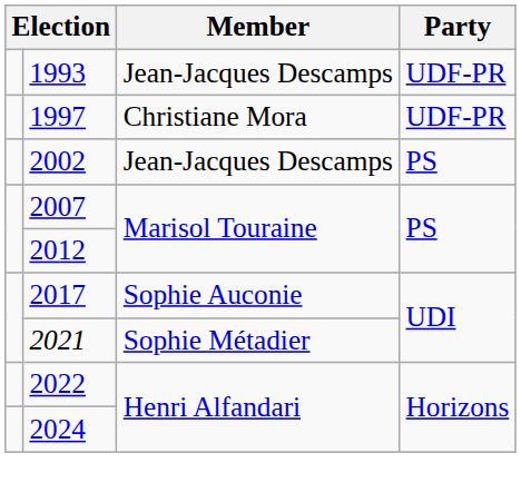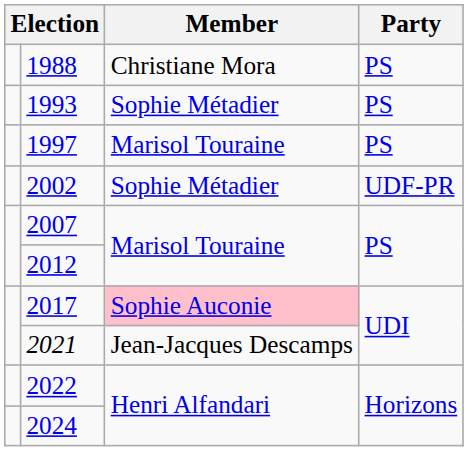+ row: 1988 | Christiane Mora | PS
1993 | Member: Jean-Jacques Descamps -> Sophie Métadier
1993 | Party: UDF-PR -> PS
1997 | Member: Christiane Mora -> Marisol Touraine
1997 | Party: UDF-PR -> PS
2002 | Member: Jean-Jacques Descamps -> Sophie Métadier
2002 | Party: PS -> UDF-PR
2017 | Member: no background -> pink background
2021 | Member: Sophie Métadier -> Jean-Jacques Descamps
